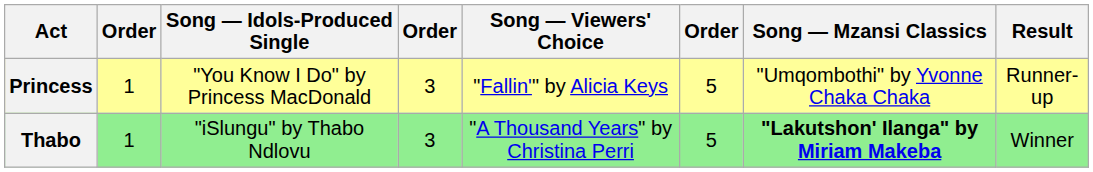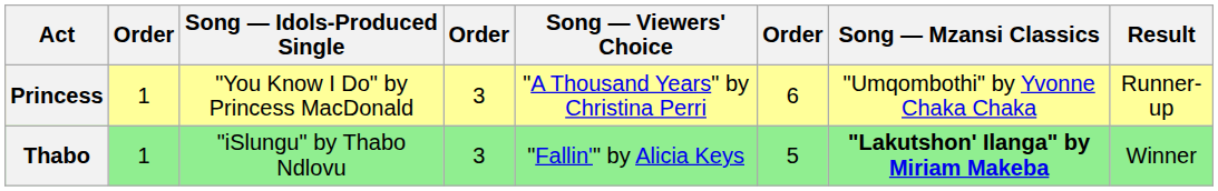Princess | Song — Viewers' Choice: "Fallin'" by Alicia Keys -> "A Thousand Years" by Christina Perri
Princess | column 6: 5 -> 6
Thabo | Song — Viewers' Choice: "A Thousand Years" by Christina Perri -> "Fallin'" by Alicia Keys
